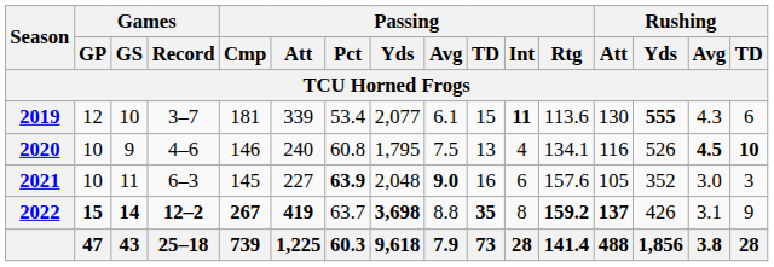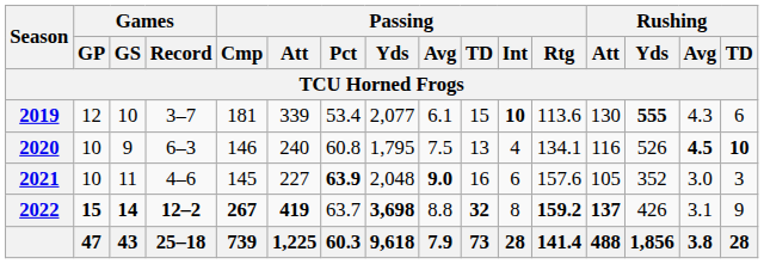2019 | Passing / Int / TCU Horned Frogs: 11 -> 10
2020 | Games / Record / TCU Horned Frogs: 4–6 -> 6–3
2021 | Games / Record / TCU Horned Frogs: 6–3 -> 4–6
2022 | Passing / TD / TCU Horned Frogs: 35 -> 32
